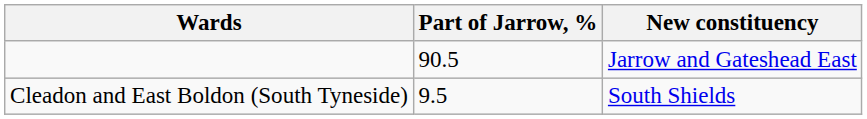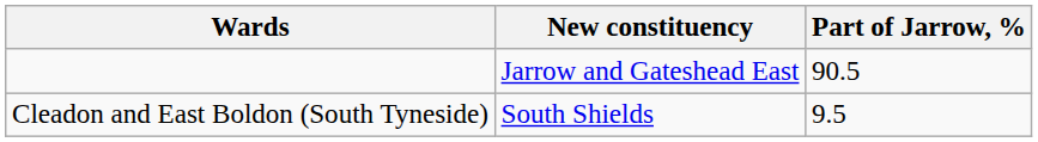columns swapped: New constituency <-> Part of Jarrow, %
